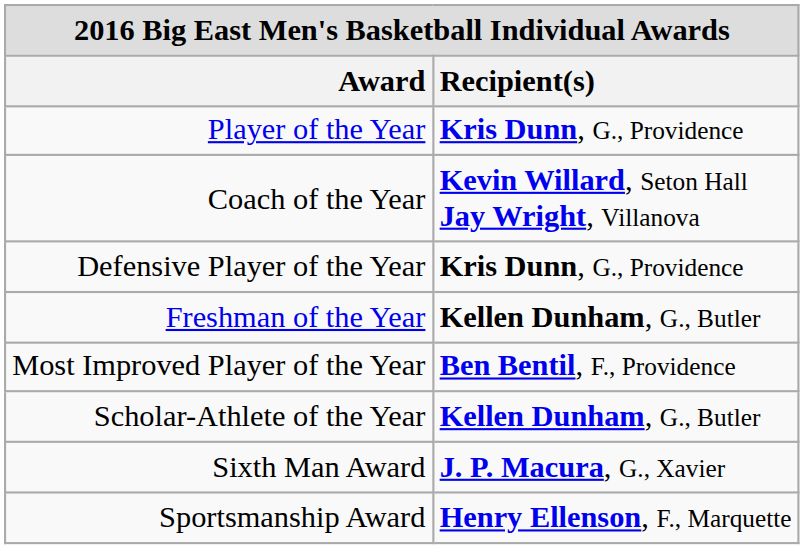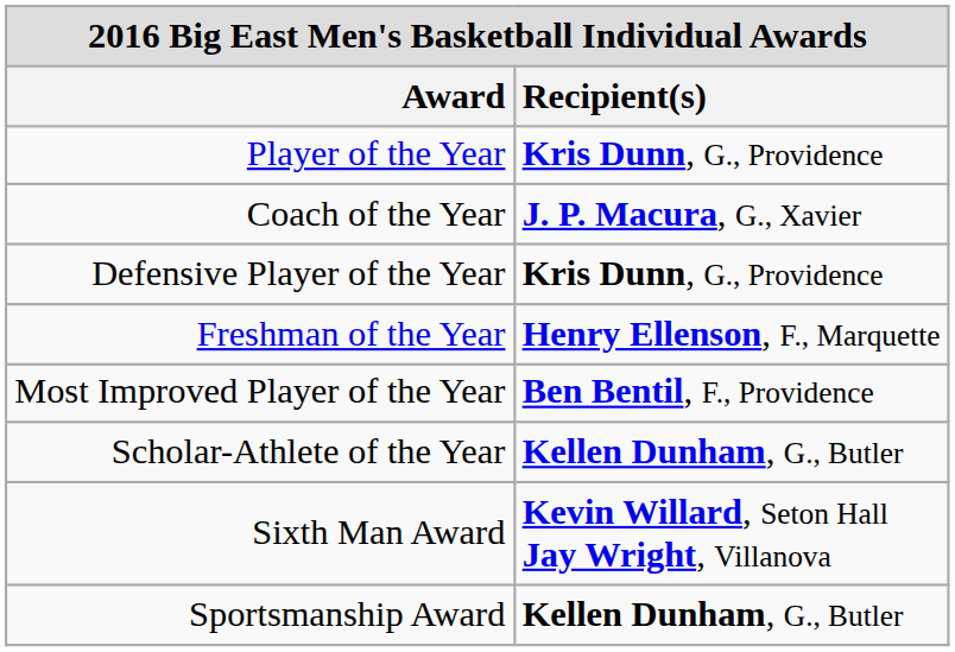Coach of the Year | Recipient(s): Kevin Willard, Seton Hall Jay Wright, Villanova -> J. P. Macura, G., Xavier
Freshman of the Year | Recipient(s): Kellen Dunham, G., Butler -> Henry Ellenson, F., Marquette
Sixth Man Award | Recipient(s): J. P. Macura, G., Xavier -> Kevin Willard, Seton Hall Jay Wright, Villanova
Sportsmanship Award | Recipient(s): Henry Ellenson, F., Marquette -> Kellen Dunham, G., Butler
